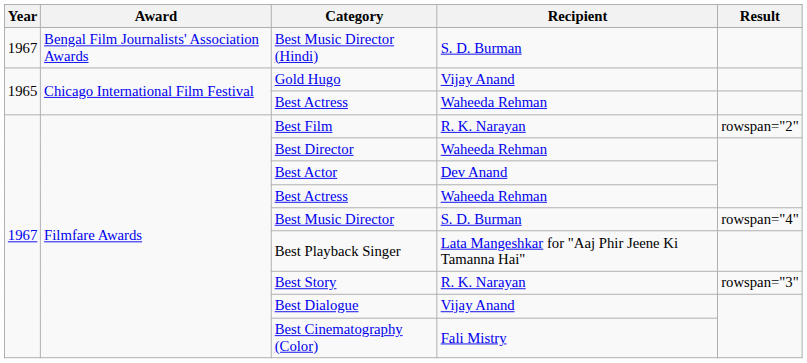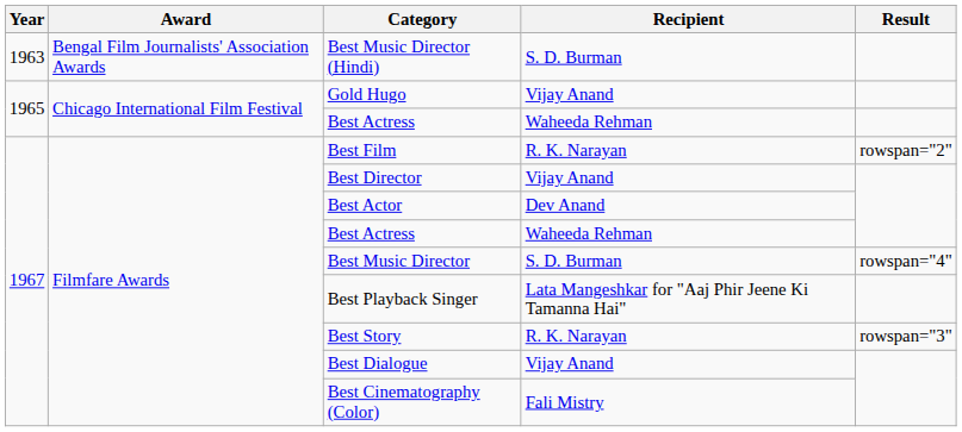Best Music Director (Hindi) | Year: 1967 -> 1963
Best Director | Recipient: Waheeda Rehman -> Vijay Anand
